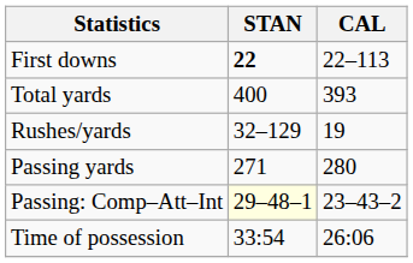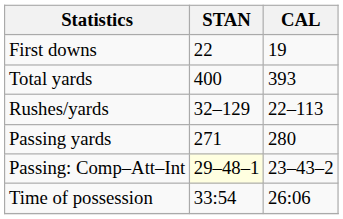First downs | STAN: bold -> normal
First downs | CAL: 22–113 -> 19
Rushes/yards | CAL: 19 -> 22–113
